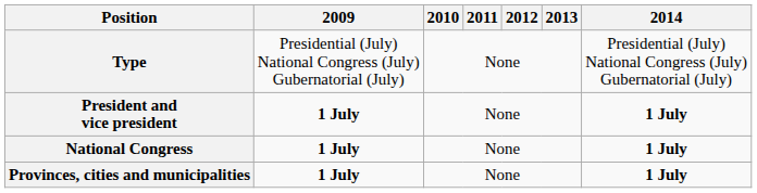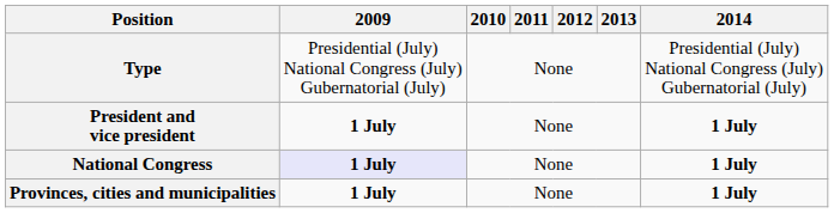National Congress | 2009: no background -> lavender background
